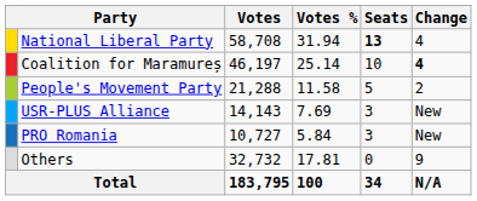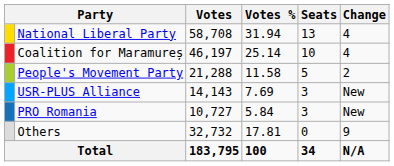National Liberal Party | Seats: bold -> normal
Coalition for Maramureș | Change: bold -> normal
